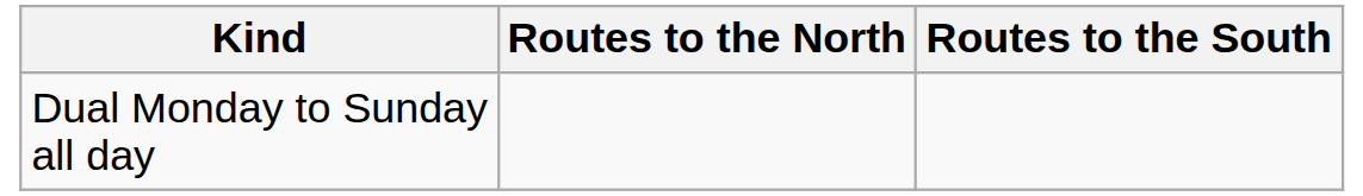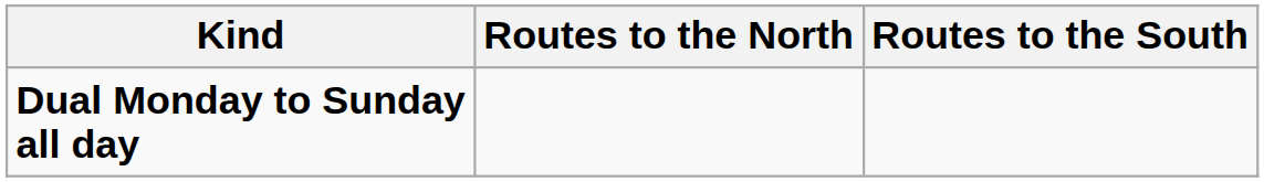row 2 | Kind: normal -> bold
